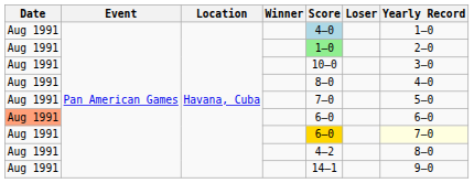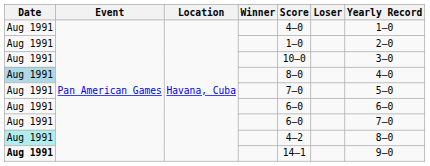row 2 | Score: lightblue background -> no background
row 3 | Score: lightgreen background -> no background
row 5 | Date: no background -> lightblue background
row 7 | Date: lightsalmon background -> no background
row 8 | Score: gold background -> no background
row 8 | Yearly Record: lightyellow background -> no background
row 9 | Date: no background -> paleturquoise background
row 10 | Date: normal -> bold
